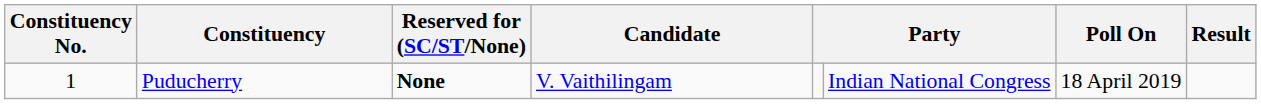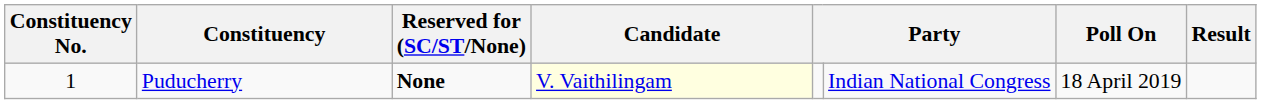Puducherry | Candidate: no background -> lightyellow background
